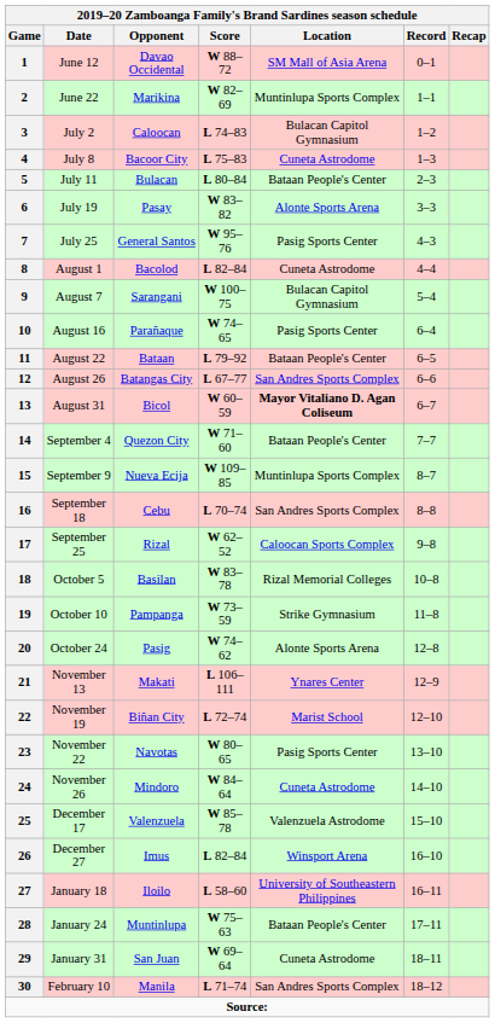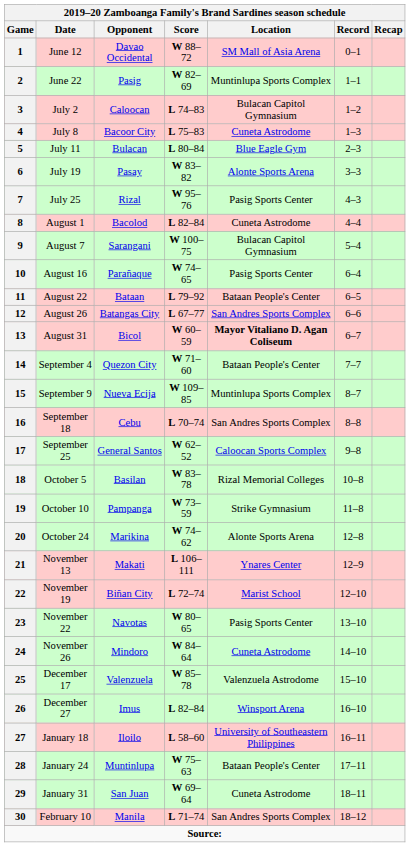2 | Opponent: Marikina -> Pasig
5 | Location: Bataan People's Center -> Blue Eagle Gym
7 | Opponent: General Santos -> Rizal
17 | Opponent: Rizal -> General Santos
20 | Opponent: Pasig -> Marikina
